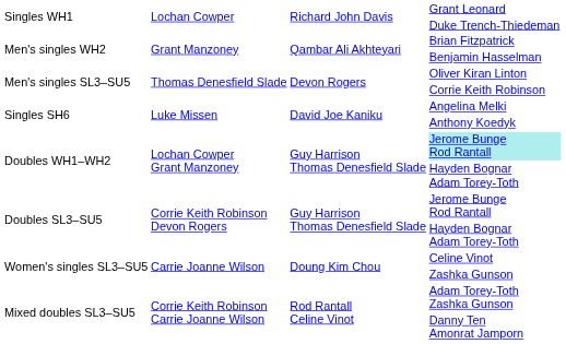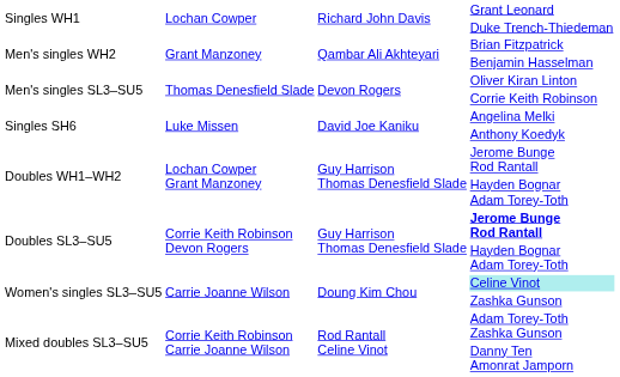Doubles WH1–WH2 / Jerome Bunge Rod Rantall | column 4: paleturquoise background -> no background
Doubles SL3–SU5 / Jerome Bunge Rod Rantall | column 4: normal -> bold
Celine Vinot | column 4: no background -> paleturquoise background
